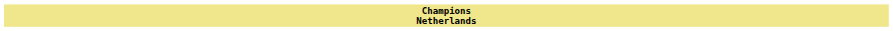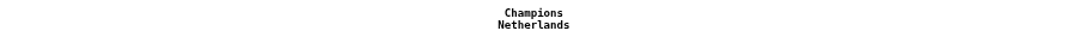row 1 | column 1: khaki background -> no background
